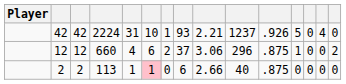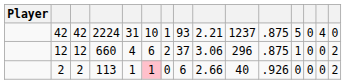row 2 | column 11: .926 -> .875
row 4 | column 11: .875 -> .926
row 4 | column 15: 0 -> 2
